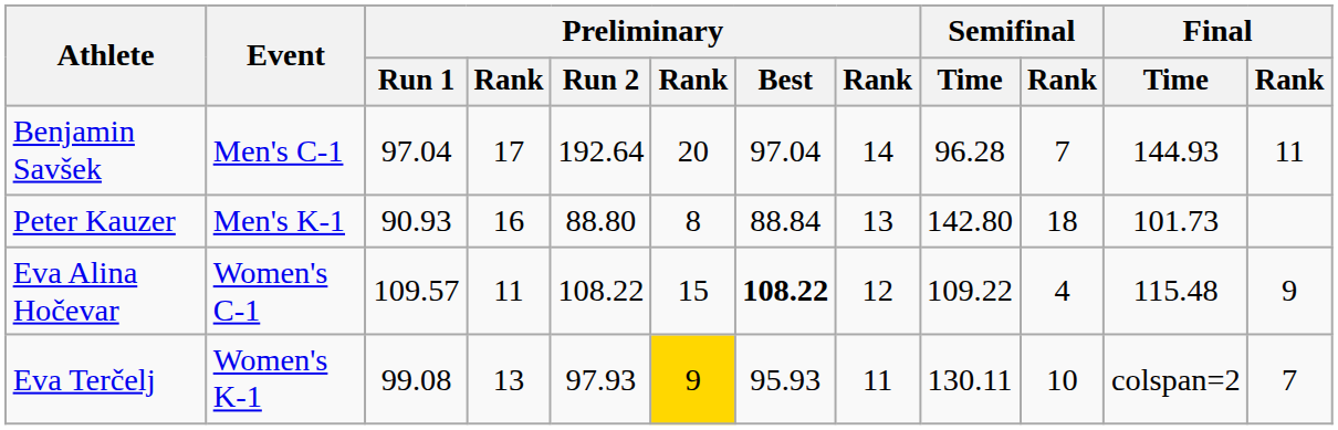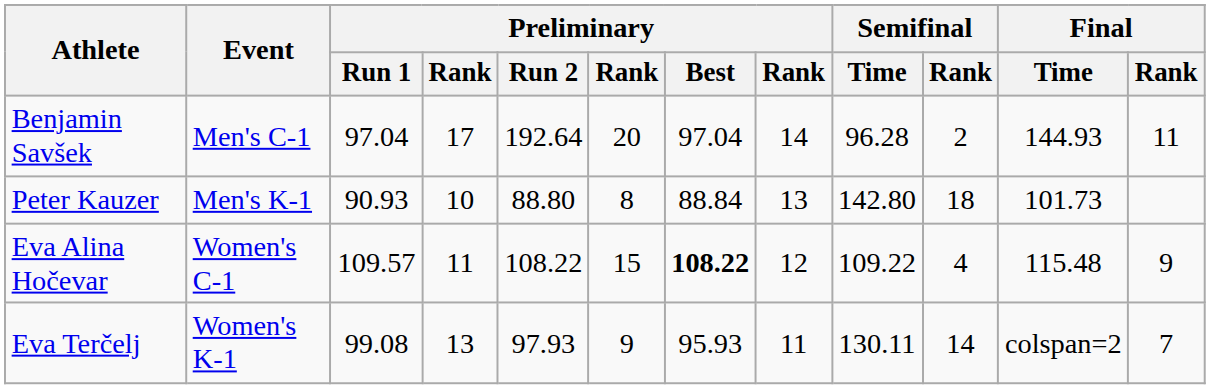Benjamin Savšek | Semifinal / Rank: 7 -> 2
Peter Kauzer | column 4: 16 -> 10
Eva Terčelj | column 6: gold background -> no background
Eva Terčelj | Semifinal / Rank: 10 -> 14
